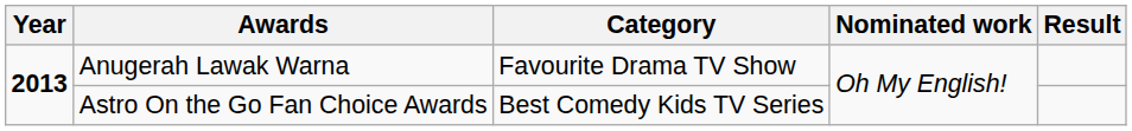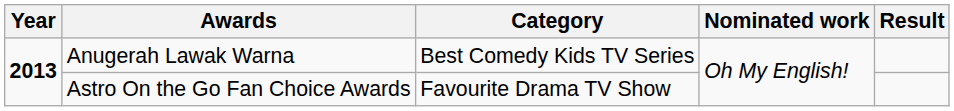Anugerah Lawak Warna | Category: Favourite Drama TV Show -> Best Comedy Kids TV Series
Astro On the Go Fan Choice Awards | Category: Best Comedy Kids TV Series -> Favourite Drama TV Show
